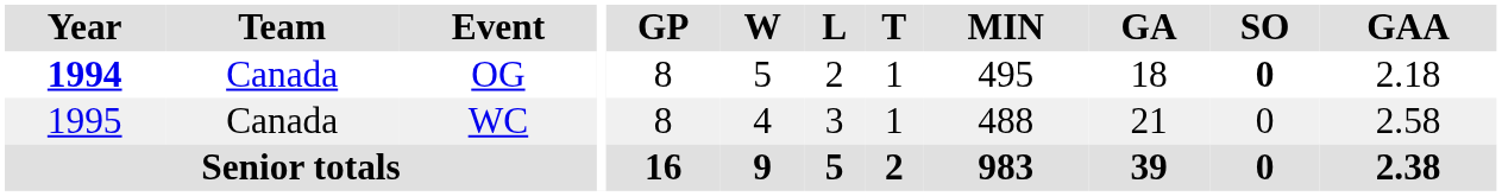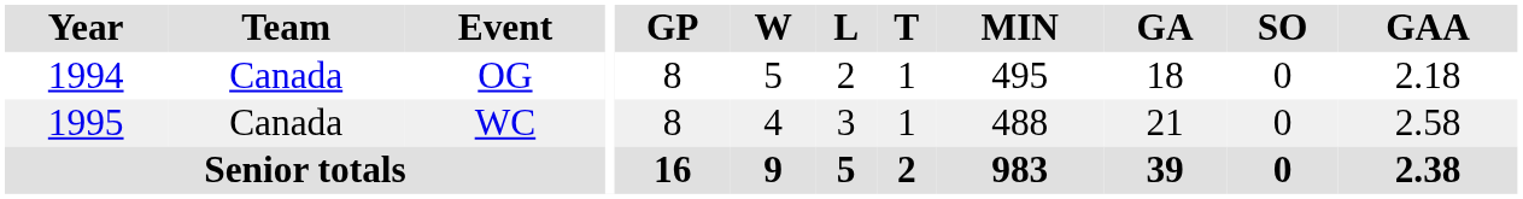OG | Year: bold -> normal
OG | SO: bold -> normal
